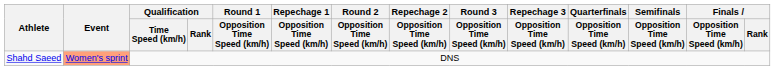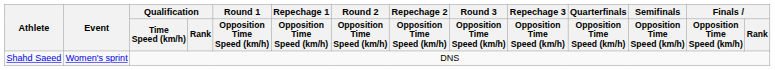Shahd Saeed | Event: lightsalmon background -> no background
